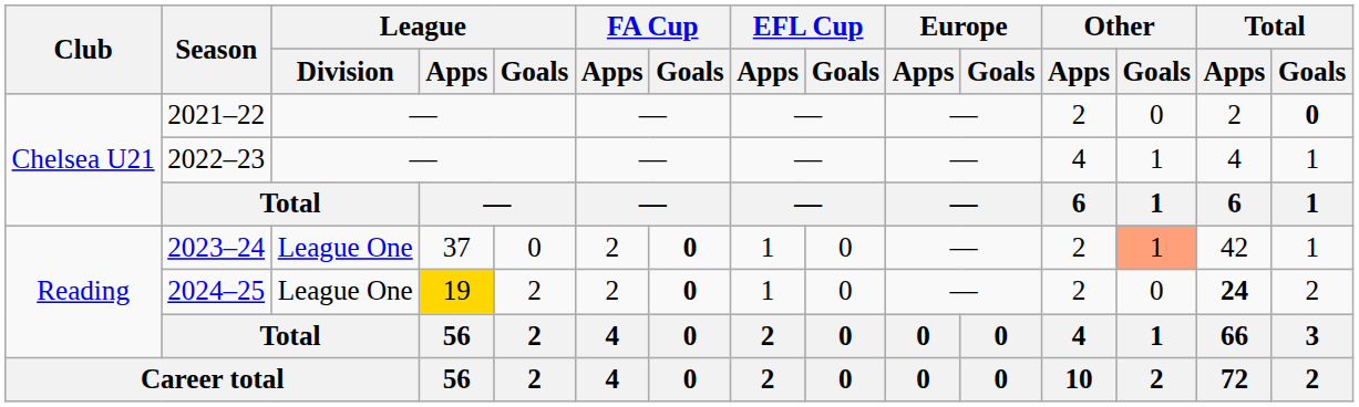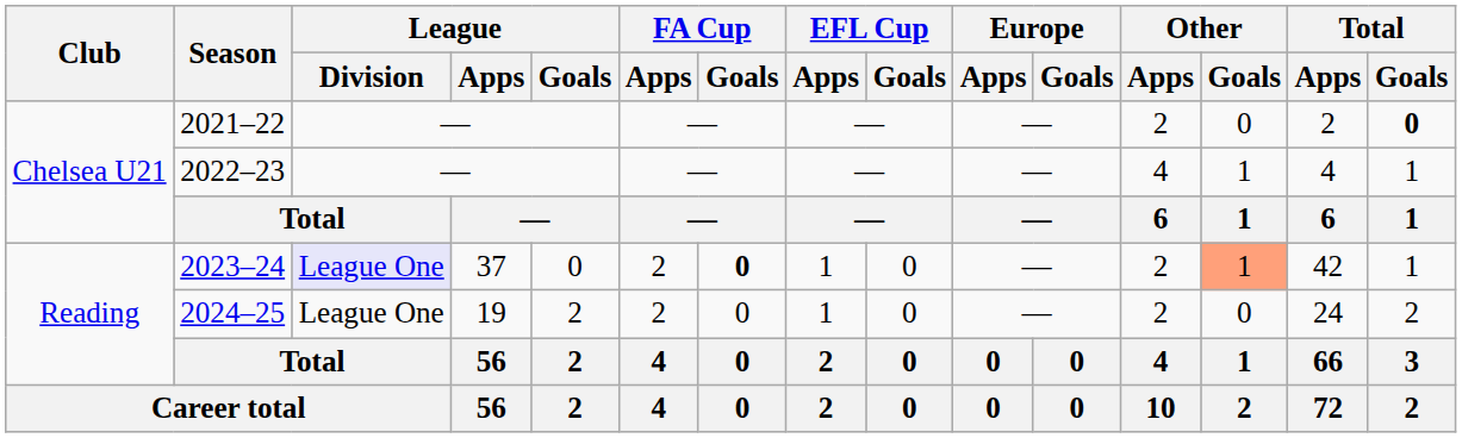2023–24 | League / Division: no background -> lavender background
2024–25 | League / Apps: gold background -> no background
2024–25 | FA Cup / Goals: bold -> normal
2024–25 | Total / Apps: bold -> normal
